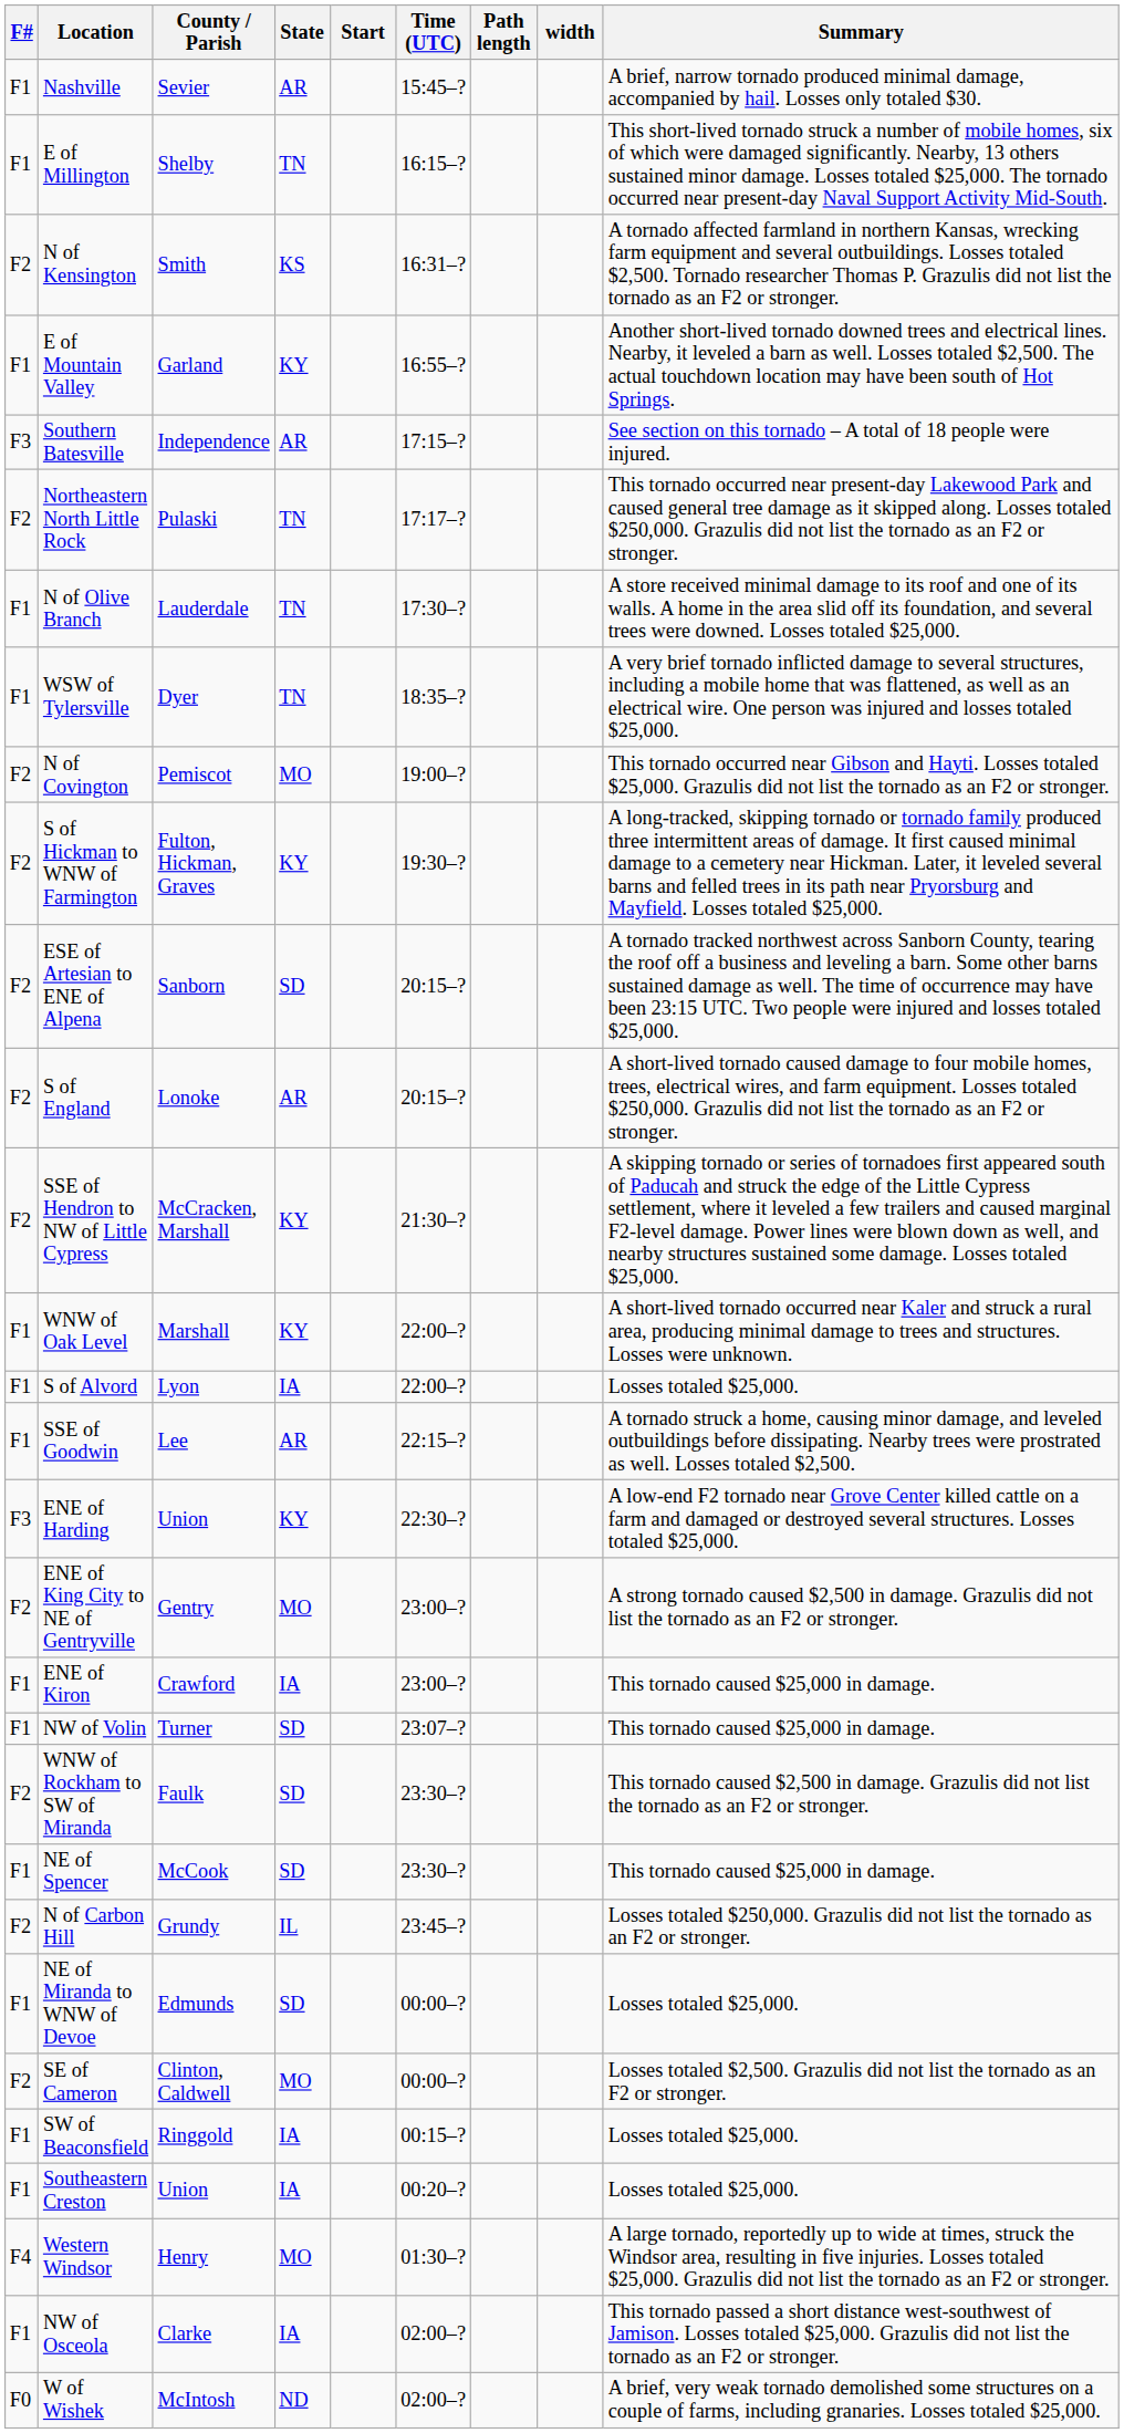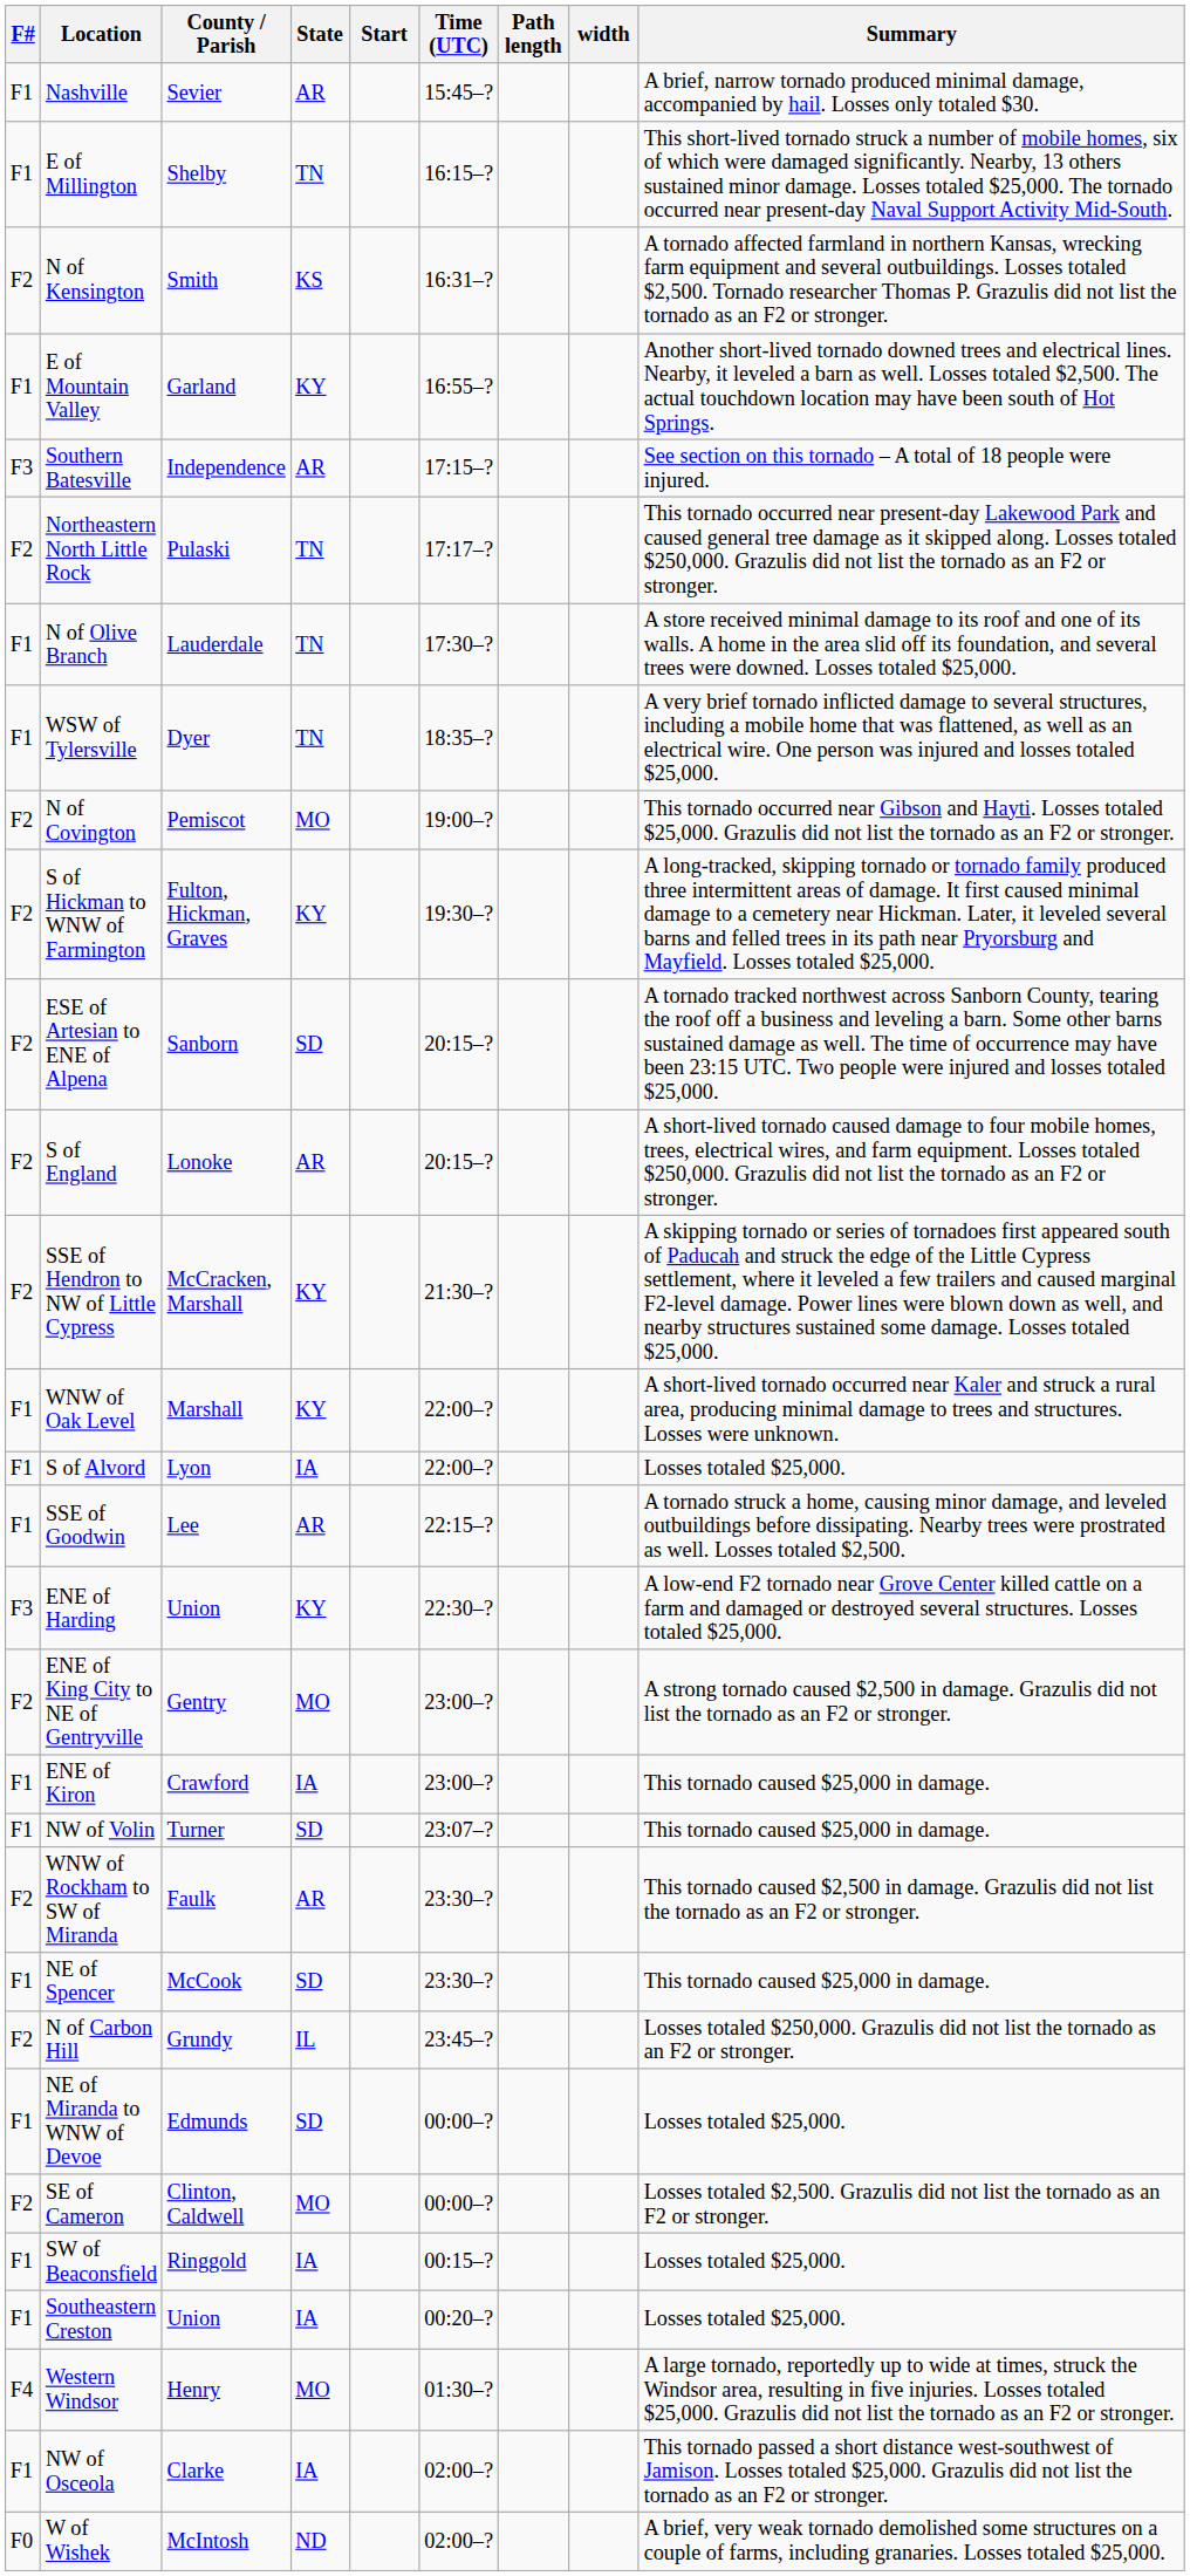WNW of Rockham to SW of Miranda | State: SD -> AR
